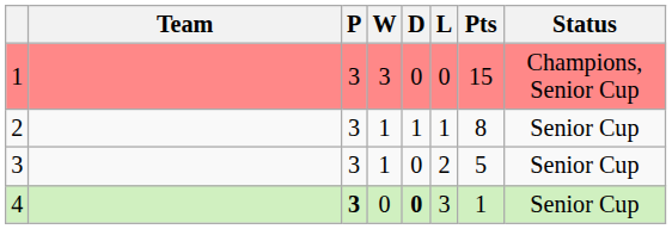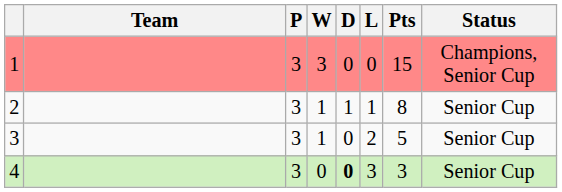4 | P: bold -> normal
4 | Pts: 1 -> 3
